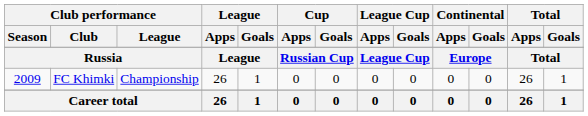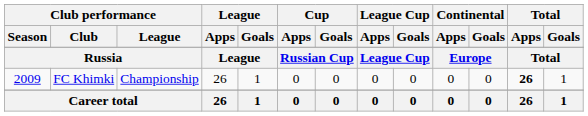FC Khimki | Total / Apps: normal -> bold
